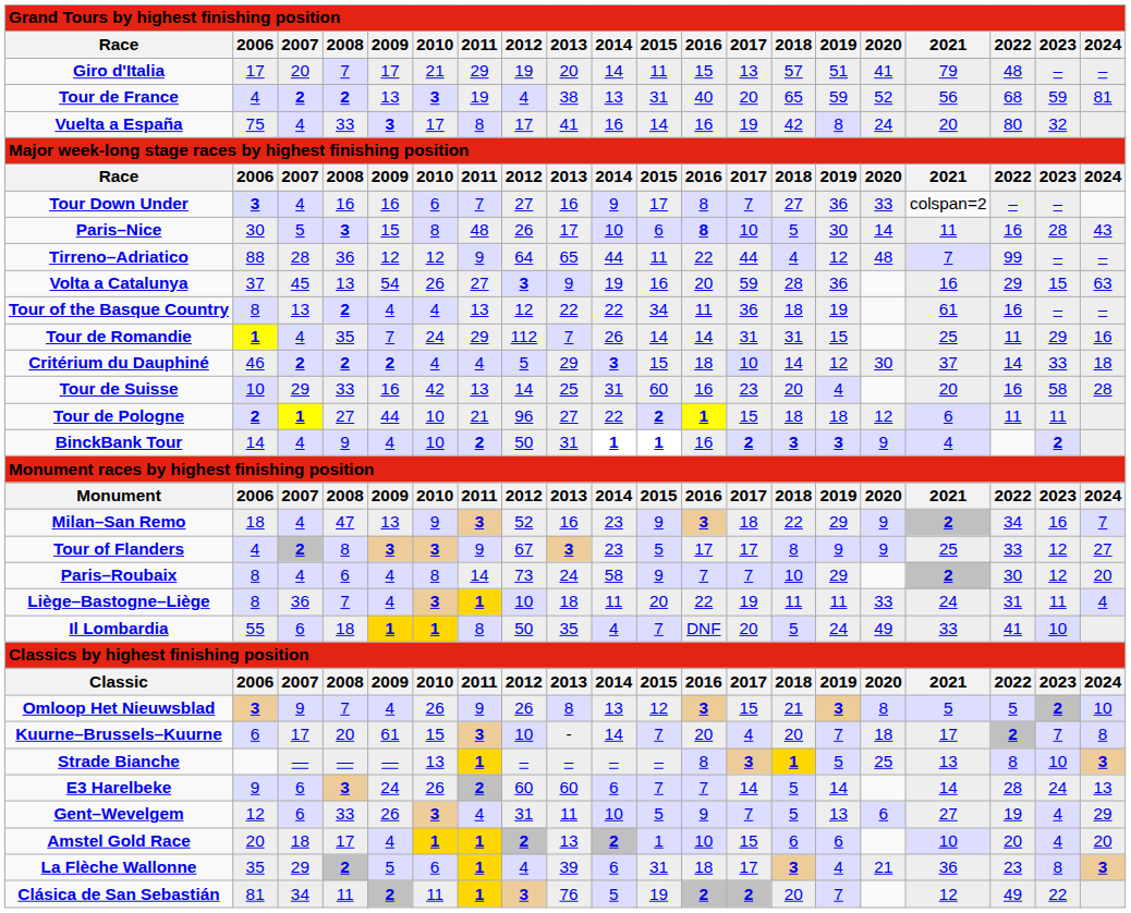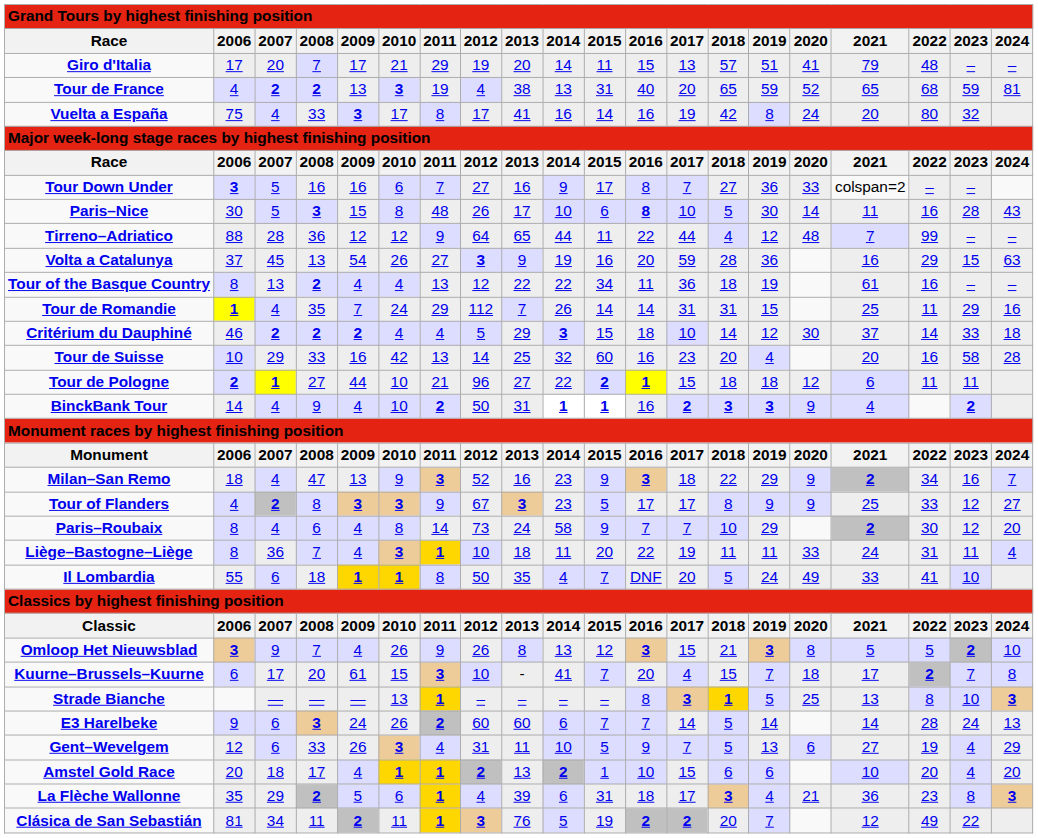Tour de France | 2021: 56 -> 65
Tour Down Under | 2007: 4 -> 5
Tour de Suisse | 2014: 31 -> 32
Kuurne–Brussels–Kuurne | 2014: 14 -> 41
Kuurne–Brussels–Kuurne | 2018: 20 -> 15
